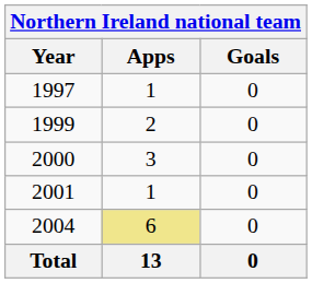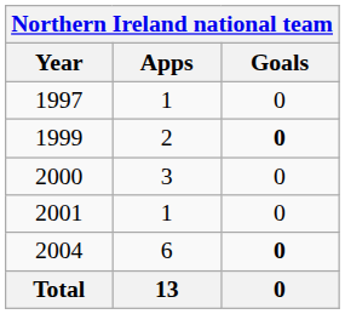1999 | Goals: normal -> bold
2004 | Apps: khaki background -> no background
2004 | Goals: normal -> bold
